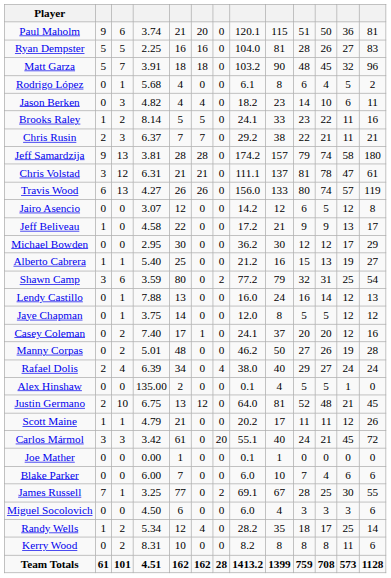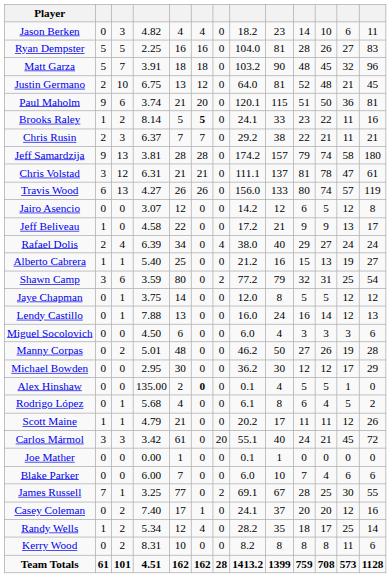rows swapped: Jason Berken <-> Paul Maholm
rows swapped: Justin Germano <-> Rodrigo López
Brooks Raley | column 6: normal -> bold
rows swapped: Michael Bowden <-> Rafael Dolis
rows swapped: Lendy Castillo <-> Jaye Chapman
rows swapped: Casey Coleman <-> Miguel Socolovich
Alex Hinshaw | column 6: normal -> bold
